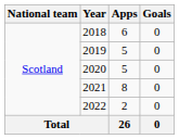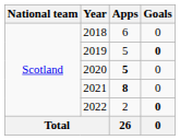2019 | Goals: normal -> bold
2020 | Apps: normal -> bold
2021 | Apps: normal -> bold
2022 | Goals: normal -> bold
